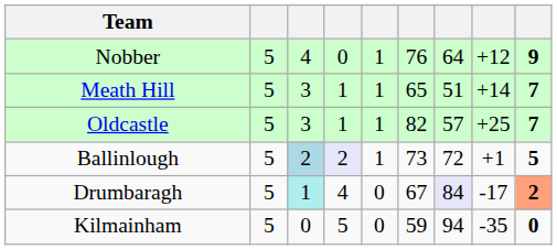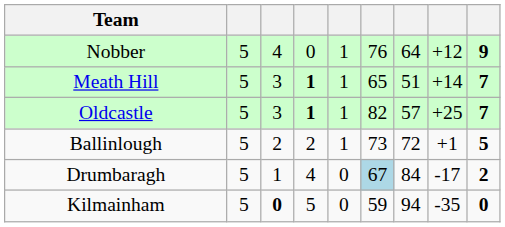Meath Hill | column 4: normal -> bold
Oldcastle | column 4: normal -> bold
Ballinlough | column 3: lightblue background -> no background
Ballinlough | column 4: lavender background -> no background
Drumbaragh | column 3: paleturquoise background -> no background
Drumbaragh | column 6: no background -> lightblue background
Drumbaragh | column 7: lavender background -> no background
Drumbaragh | column 9: lightsalmon background -> no background
Kilmainham | column 3: normal -> bold
